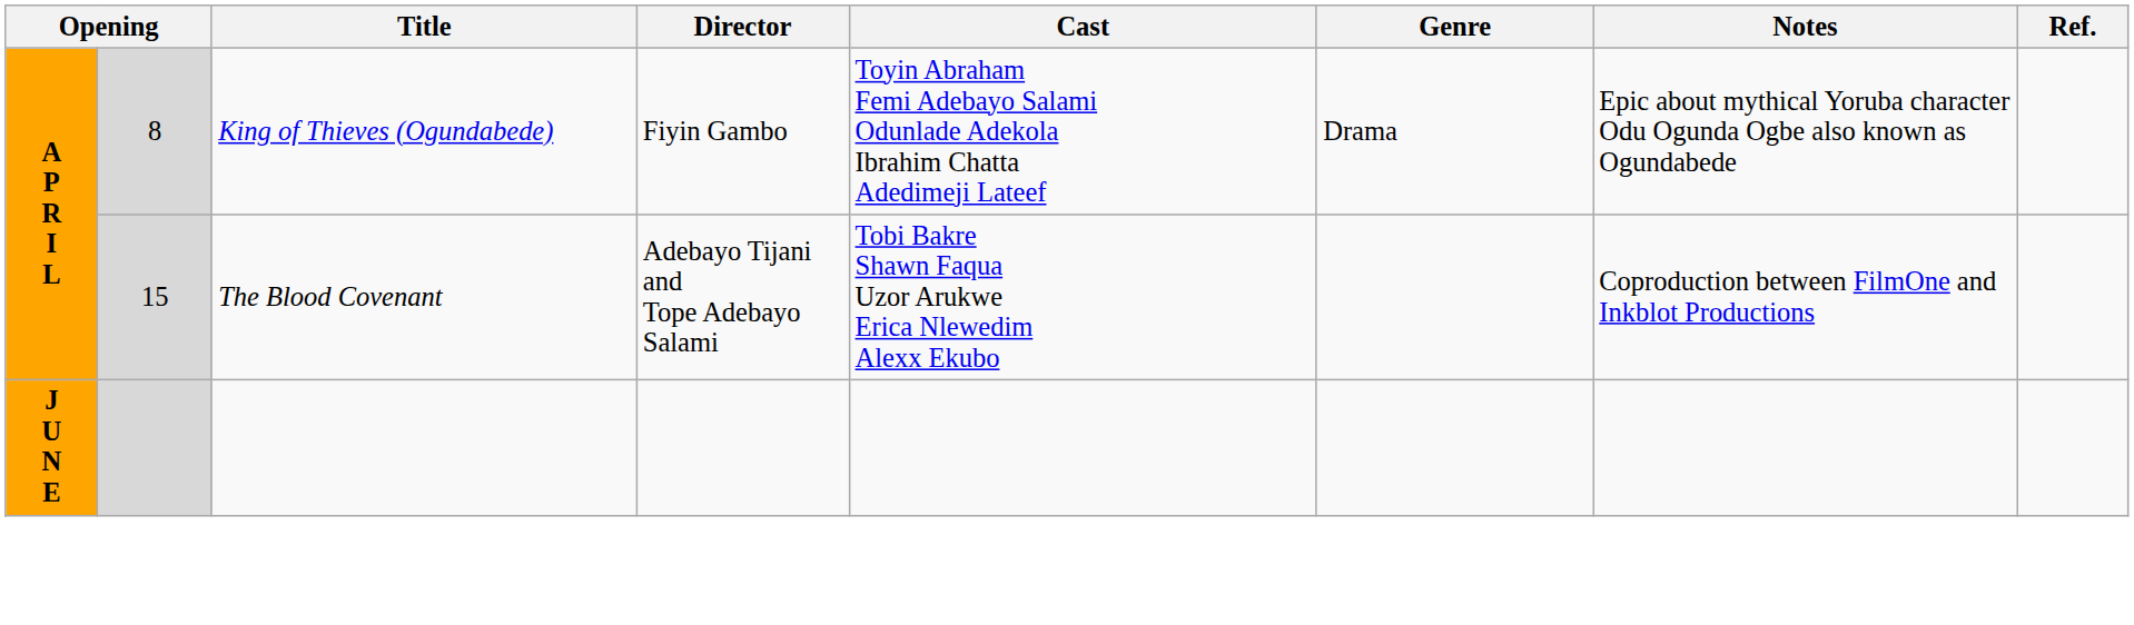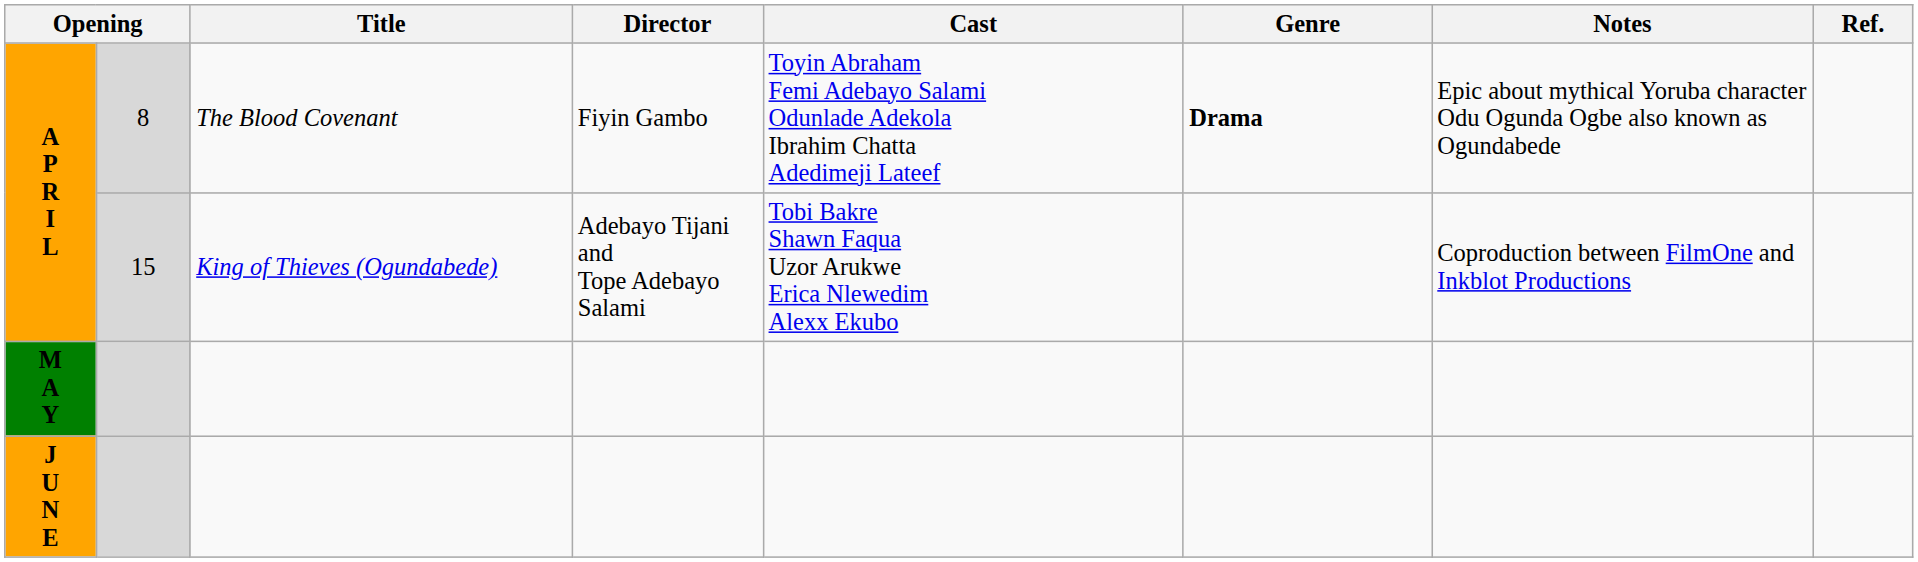A P R I L / 8 | Title: King of Thieves (Ogundabede) -> The Blood Covenant
A P R I L / 8 | Genre: normal -> bold
A P R I L / 15 | Title: The Blood Covenant -> King of Thieves (Ogundabede)
+ row: M A Y
